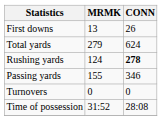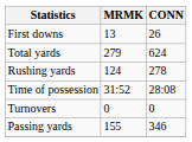Rushing yards | CONN: bold -> normal
rows swapped: Passing yards <-> Time of possession
